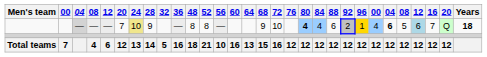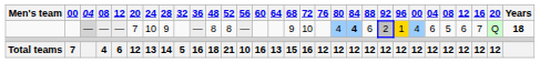row 2 | 24: khaki background -> no background
row 2 | 80: bold -> normal
row 2 | 84: normal -> bold
row 2 | column 25: bold -> normal
row 2 | column 27: lightblue background -> no background
